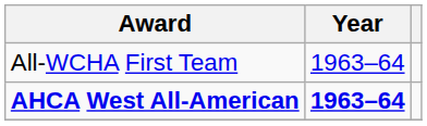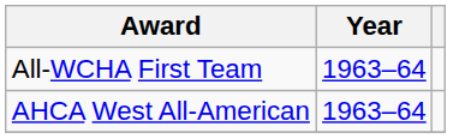row 3 | Award: bold -> normal
row 3 | Year: bold -> normal
